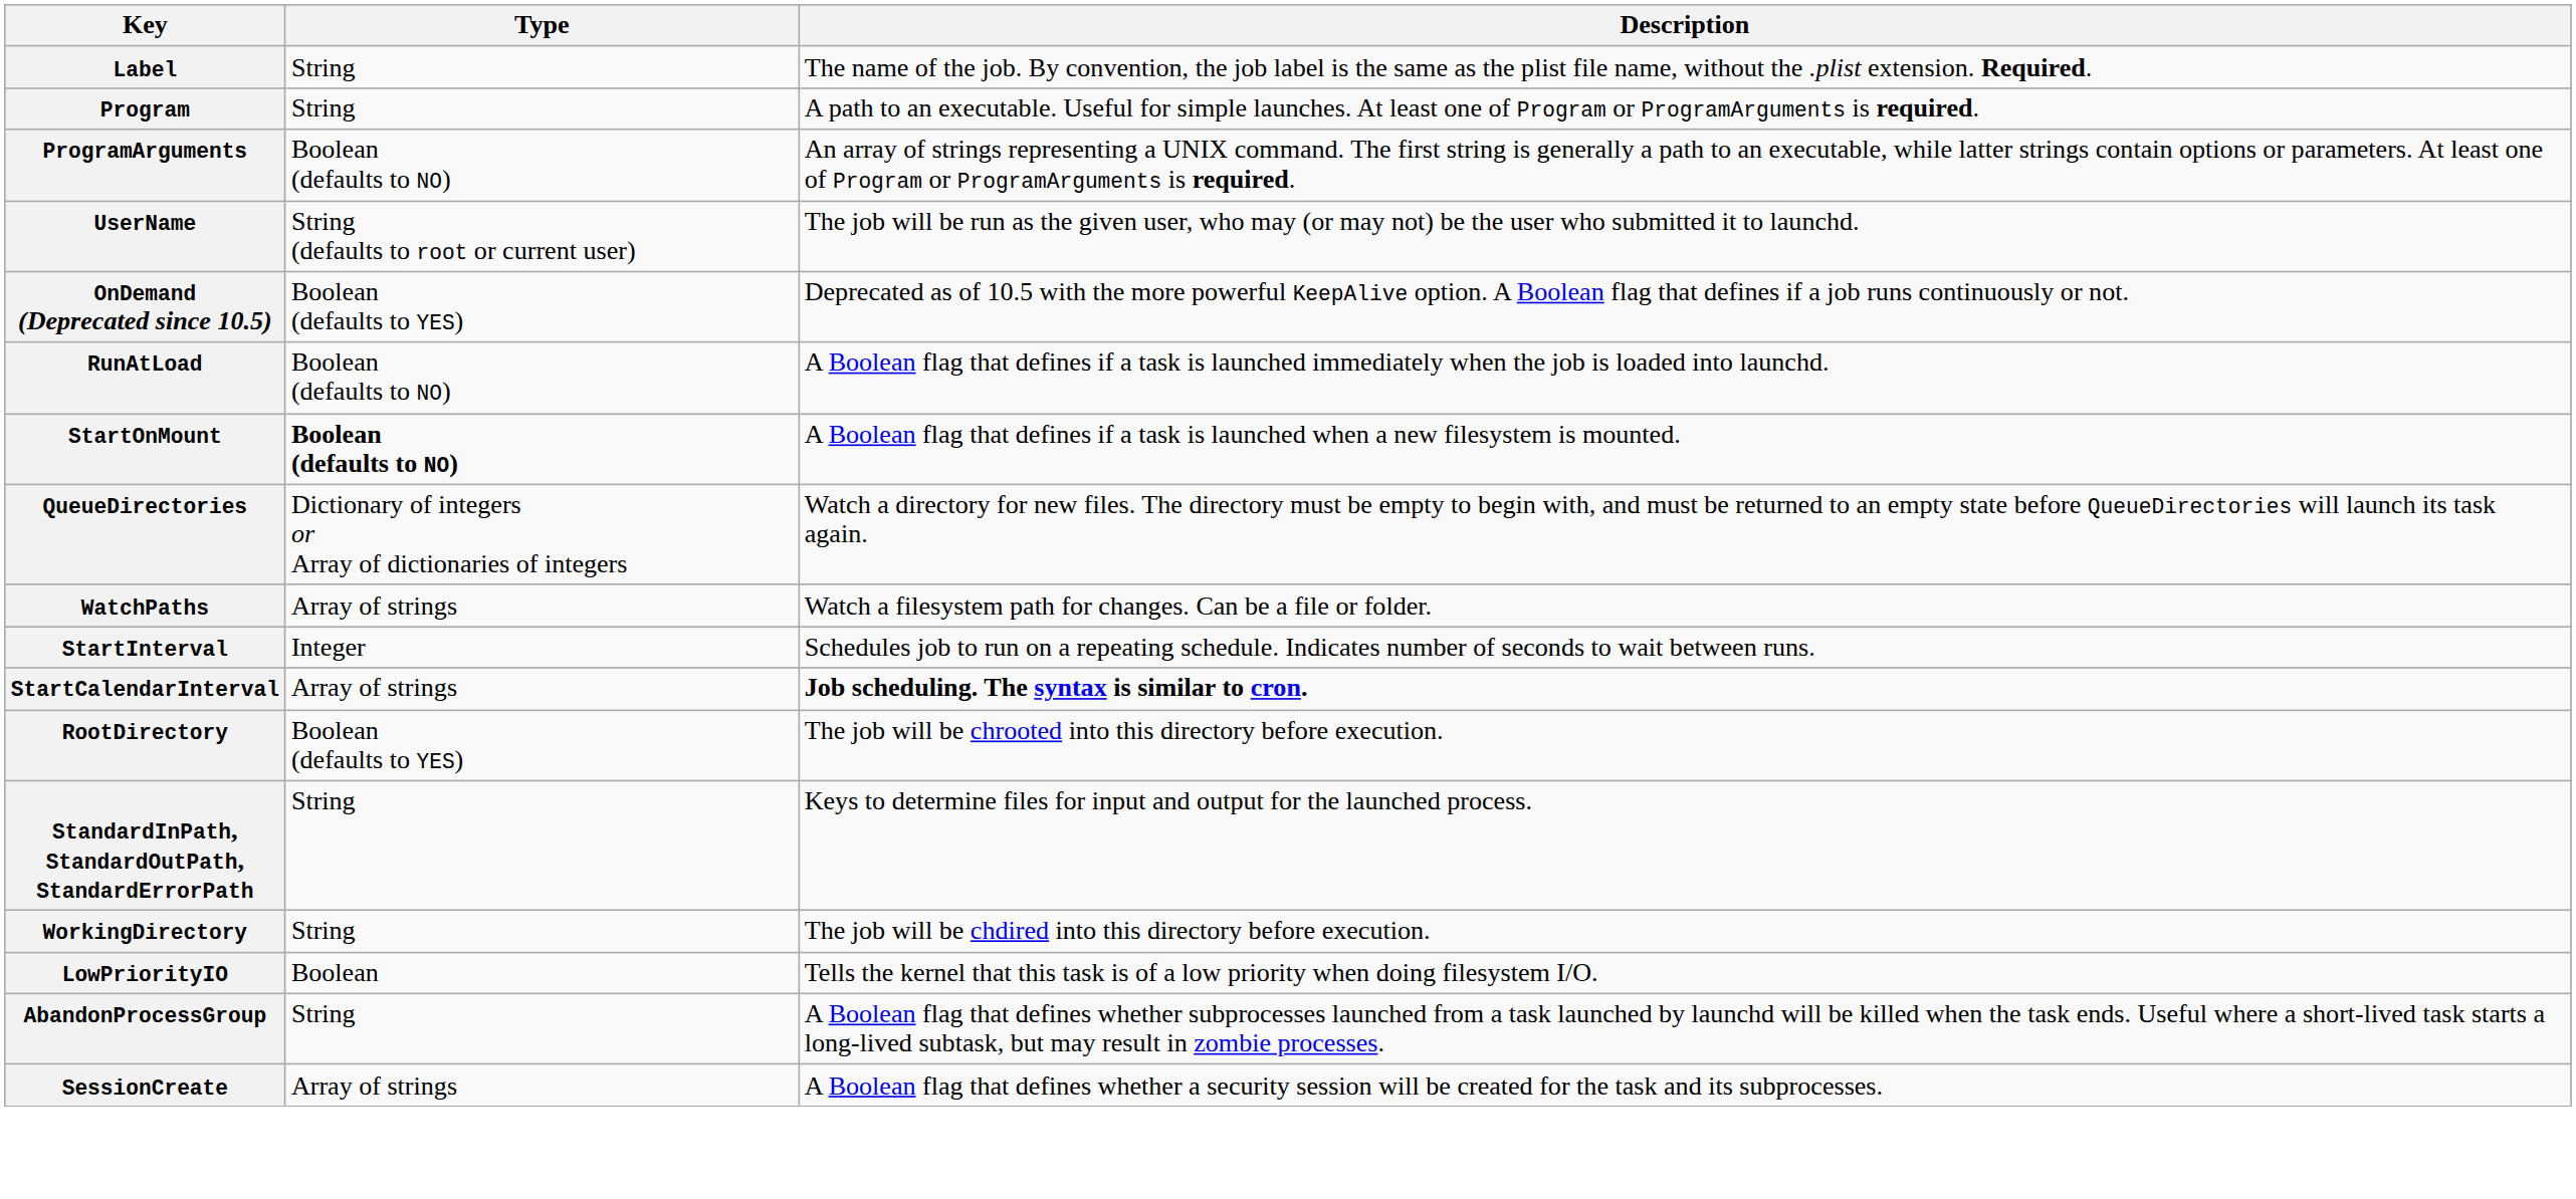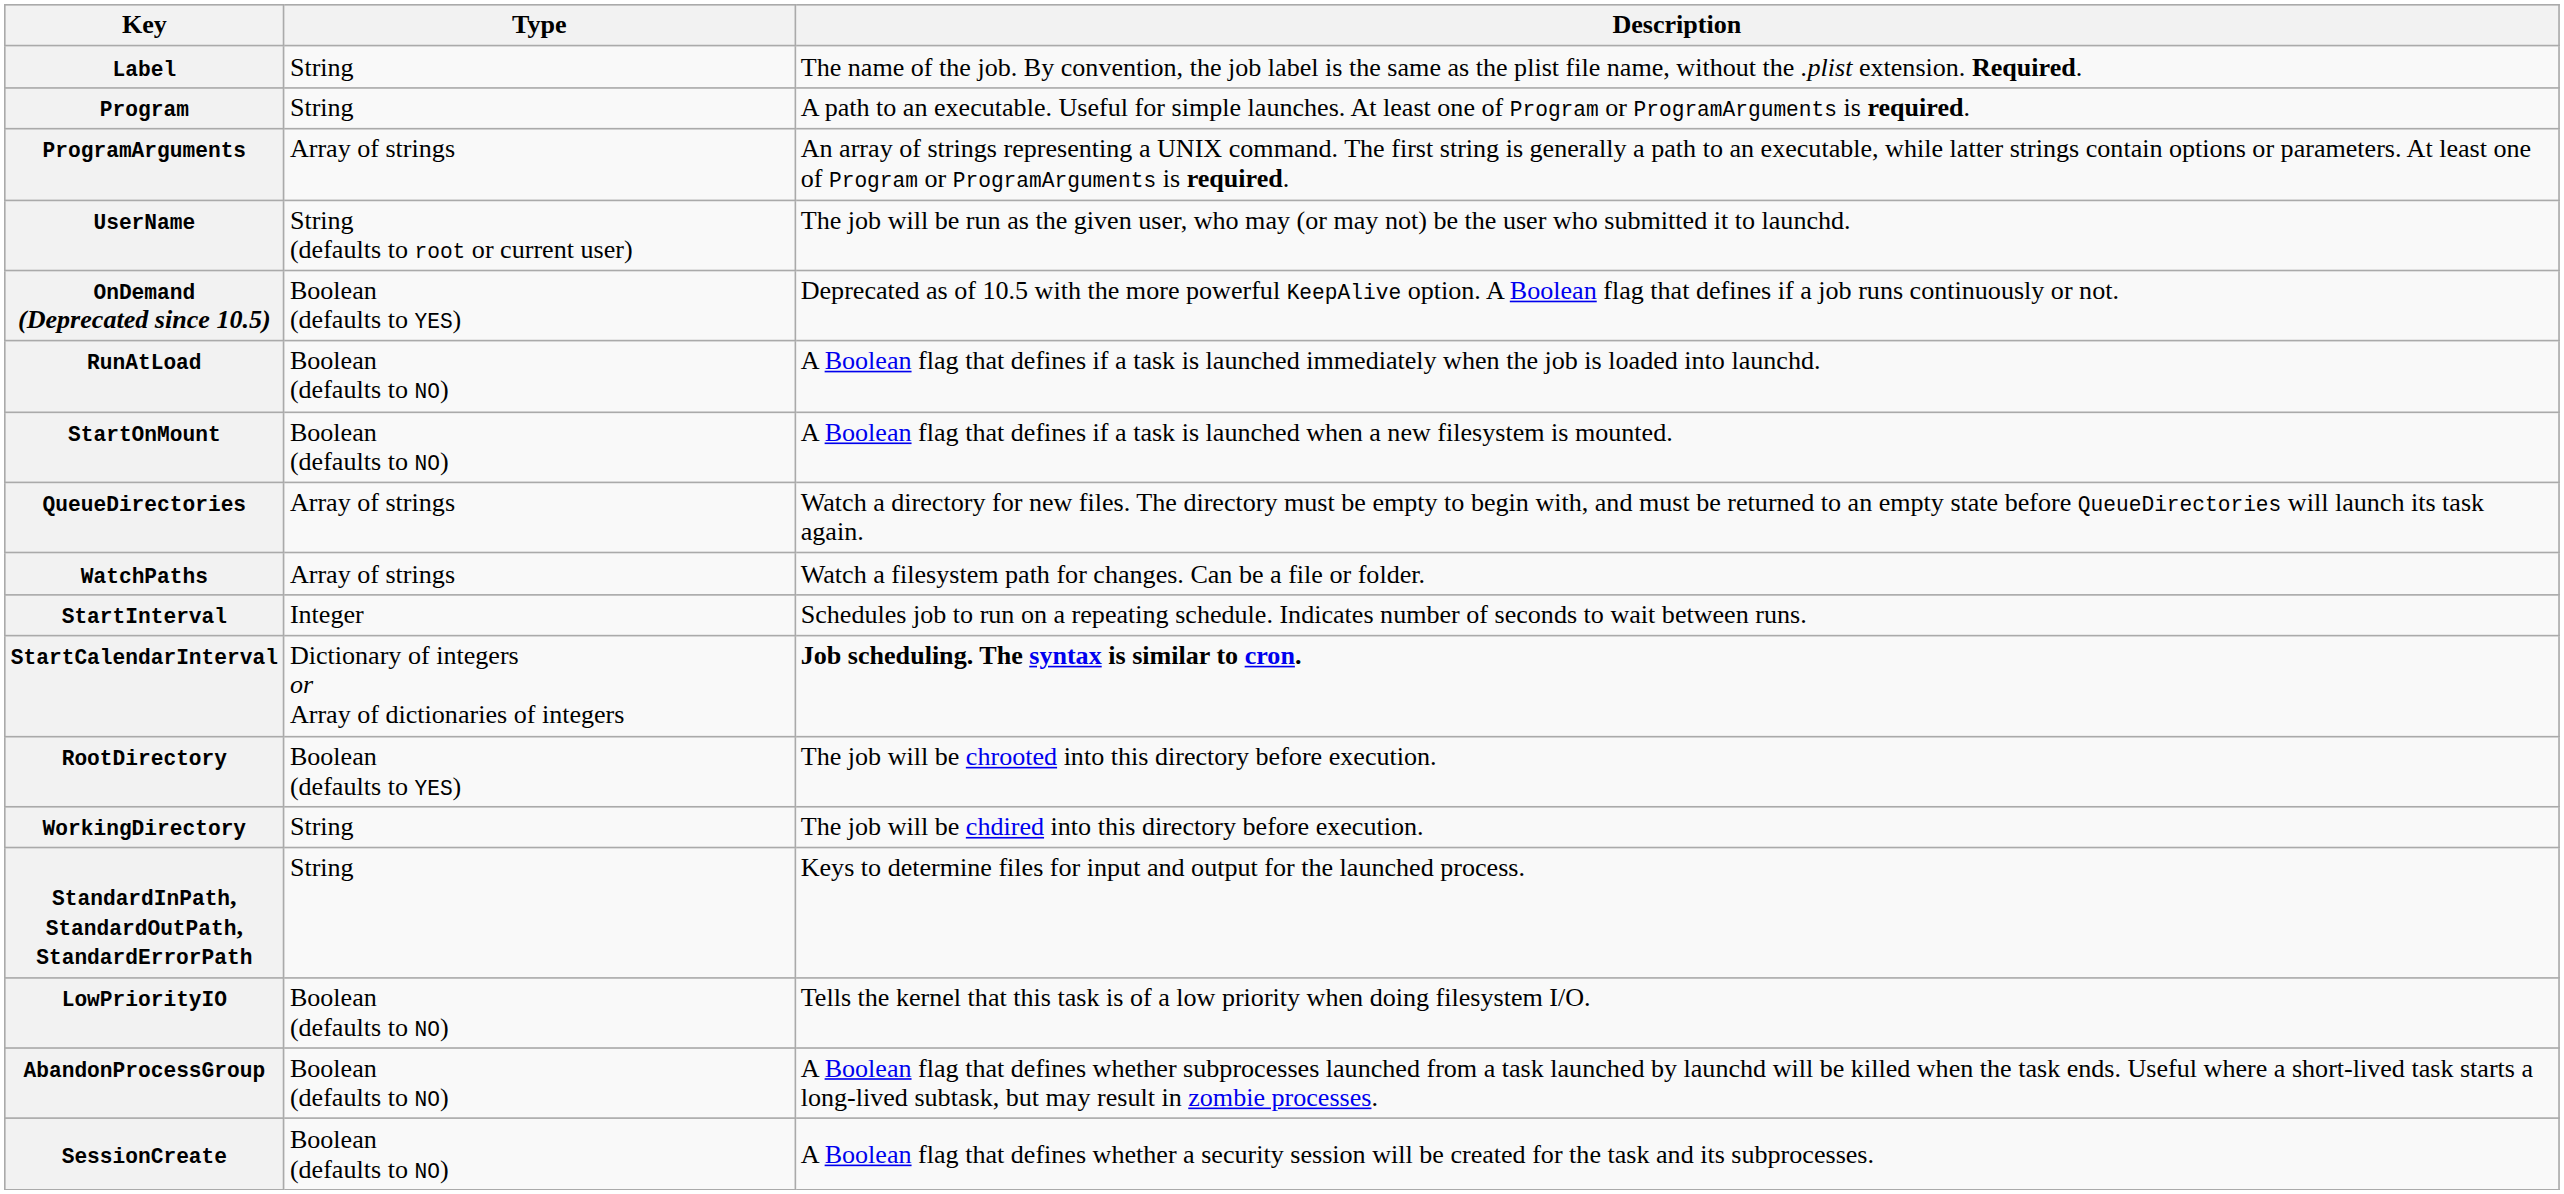ProgramArguments | Type: Boolean (defaults to NO) -> Array of strings
StartOnMount | Type: bold -> normal
QueueDirectories | Type: Dictionary of integers or Array of dictionaries of integers -> Array of strings
StartCalendarInterval | Type: Array of strings -> Dictionary of integers or Array of dictionaries of integers
rows swapped: WorkingDirectory <-> StandardInPath, StandardOutPath, StandardErrorPath
LowPriorityIO | Type: Boolean -> Boolean (defaults to NO)
AbandonProcessGroup | Type: String -> Boolean (defaults to NO)
SessionCreate | Type: Array of strings -> Boolean (defaults to NO)
